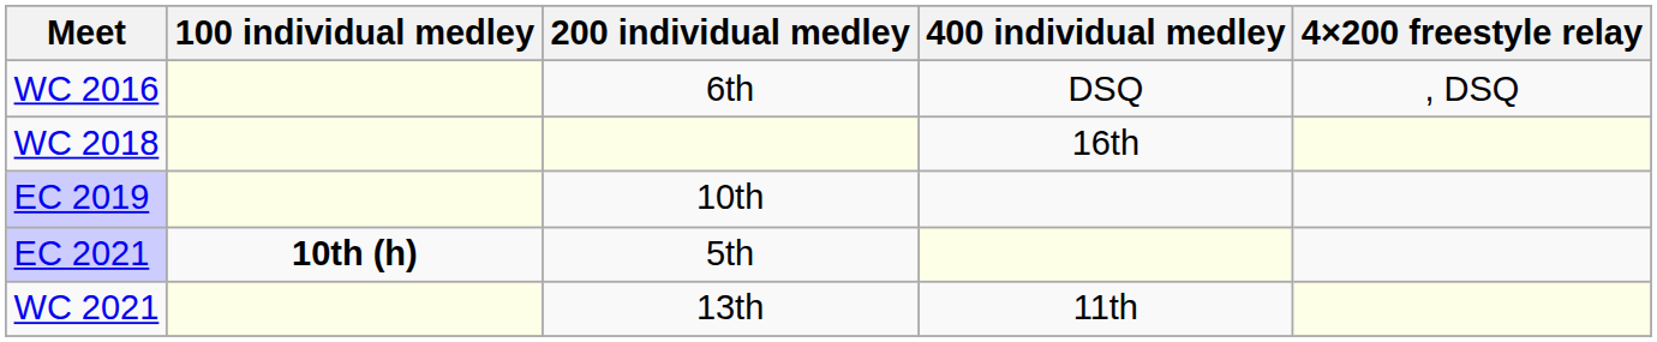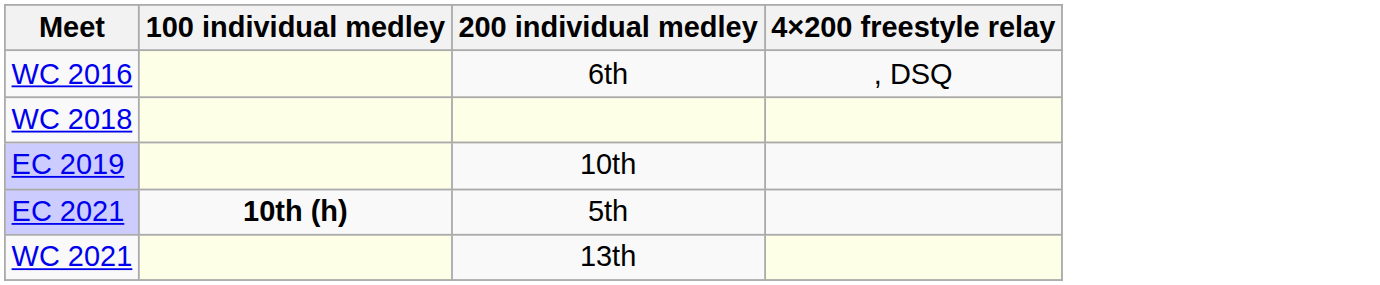- column: 400 individual medley | DSQ | 16th | 11th
